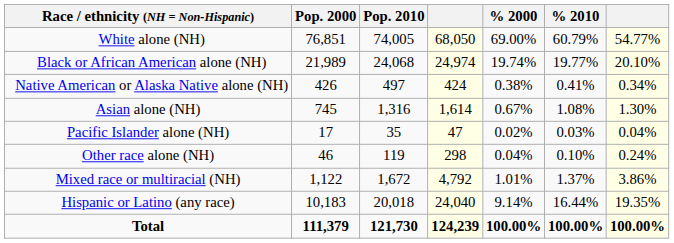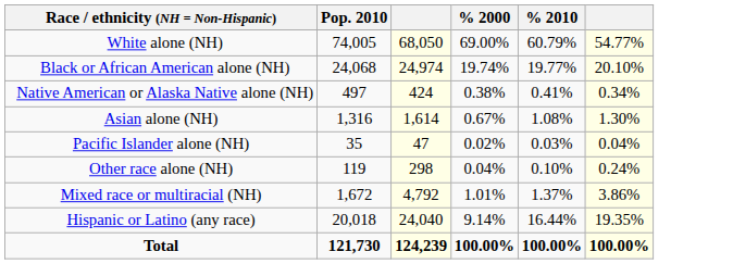- column: Pop. 2000 | 76,851 | 21,989 | 426 | 745 | 17 | 46 | 1,122 | 10,183 | 111,379
